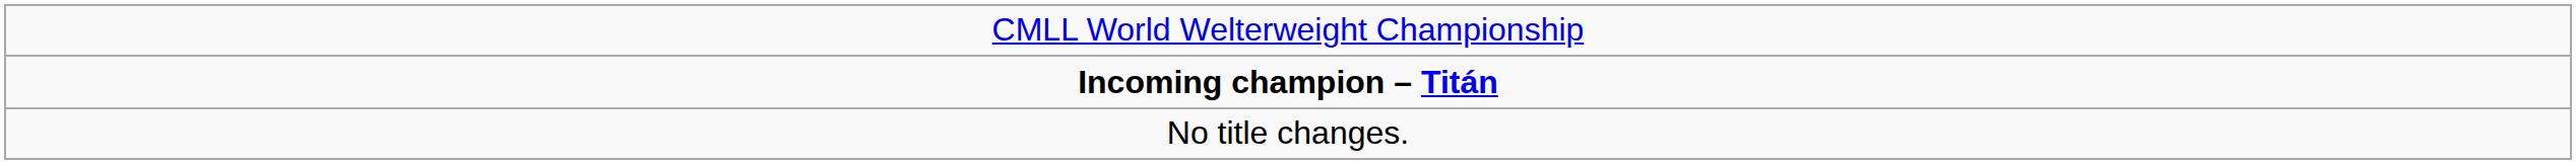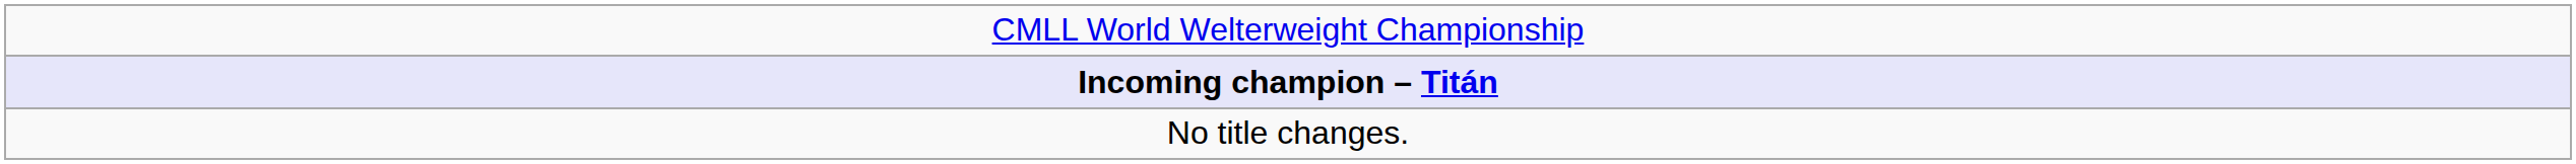row 2 | column 1: no background -> lavender background
